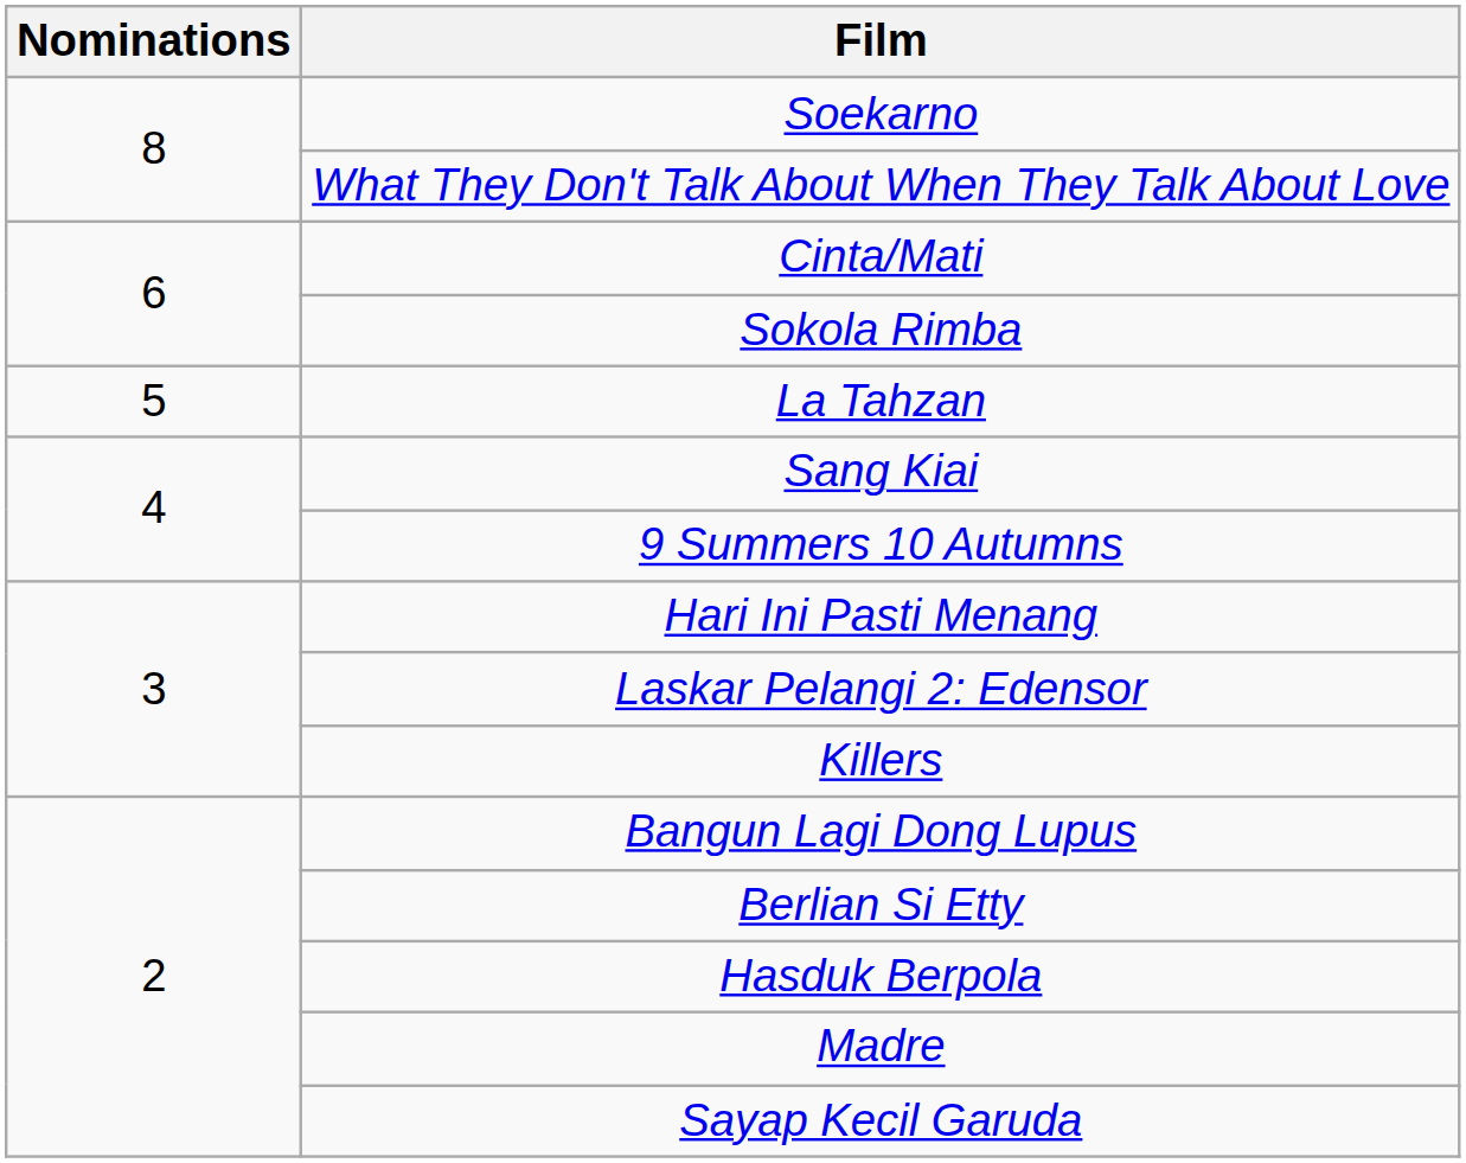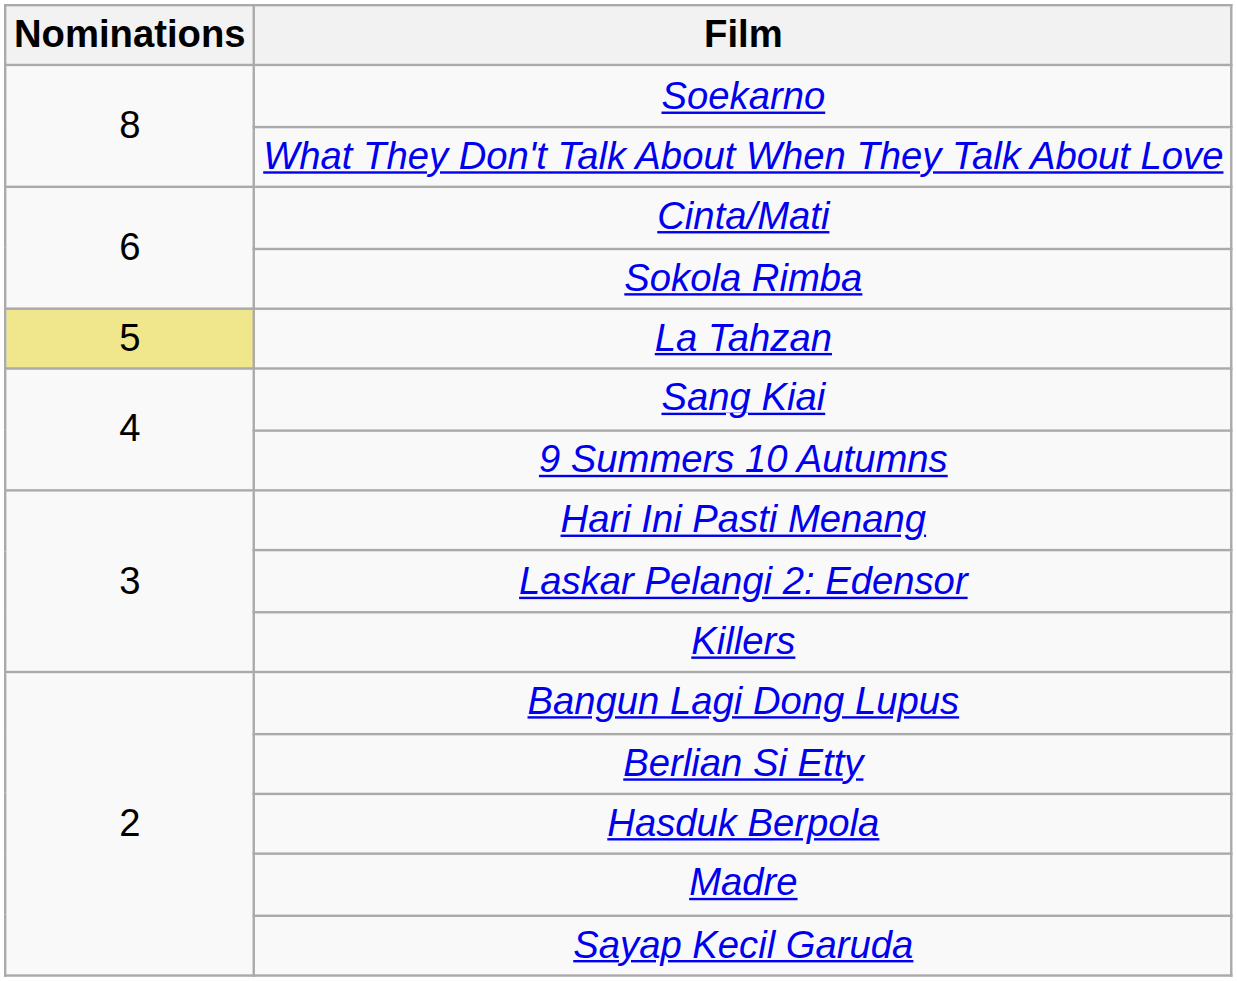La Tahzan | Nominations: no background -> khaki background
